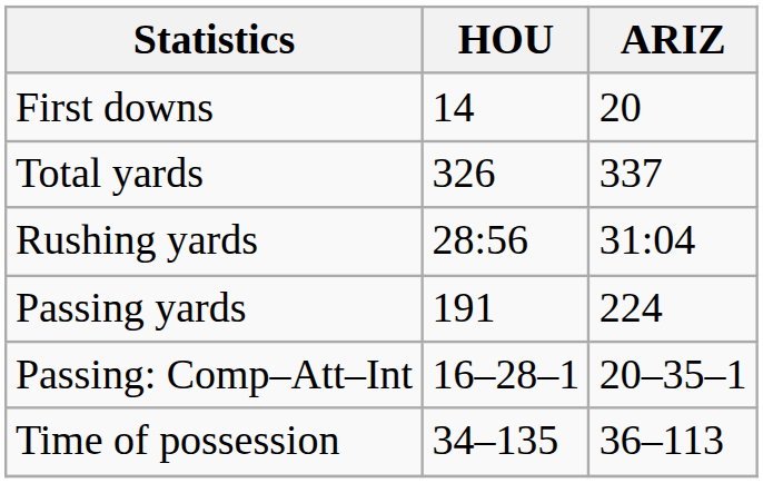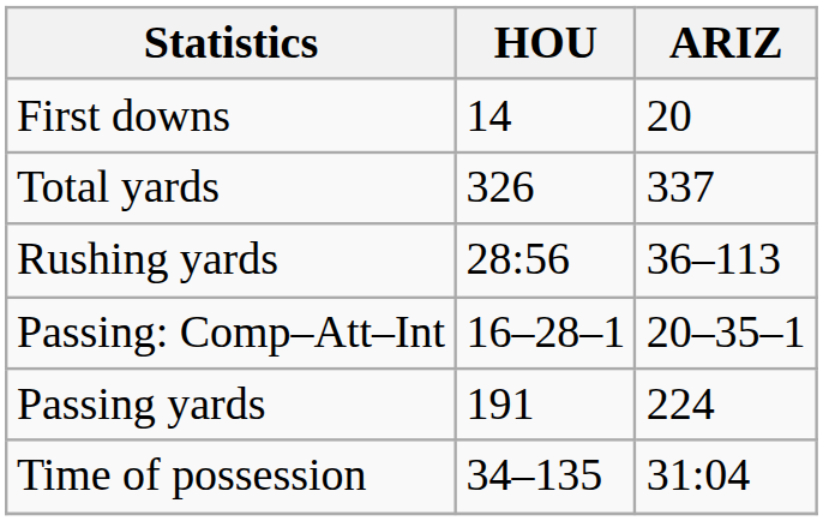Rushing yards | ARIZ: 31:04 -> 36–113
rows swapped: Passing yards <-> Passing: Comp–Att–Int
Time of possession | ARIZ: 36–113 -> 31:04
